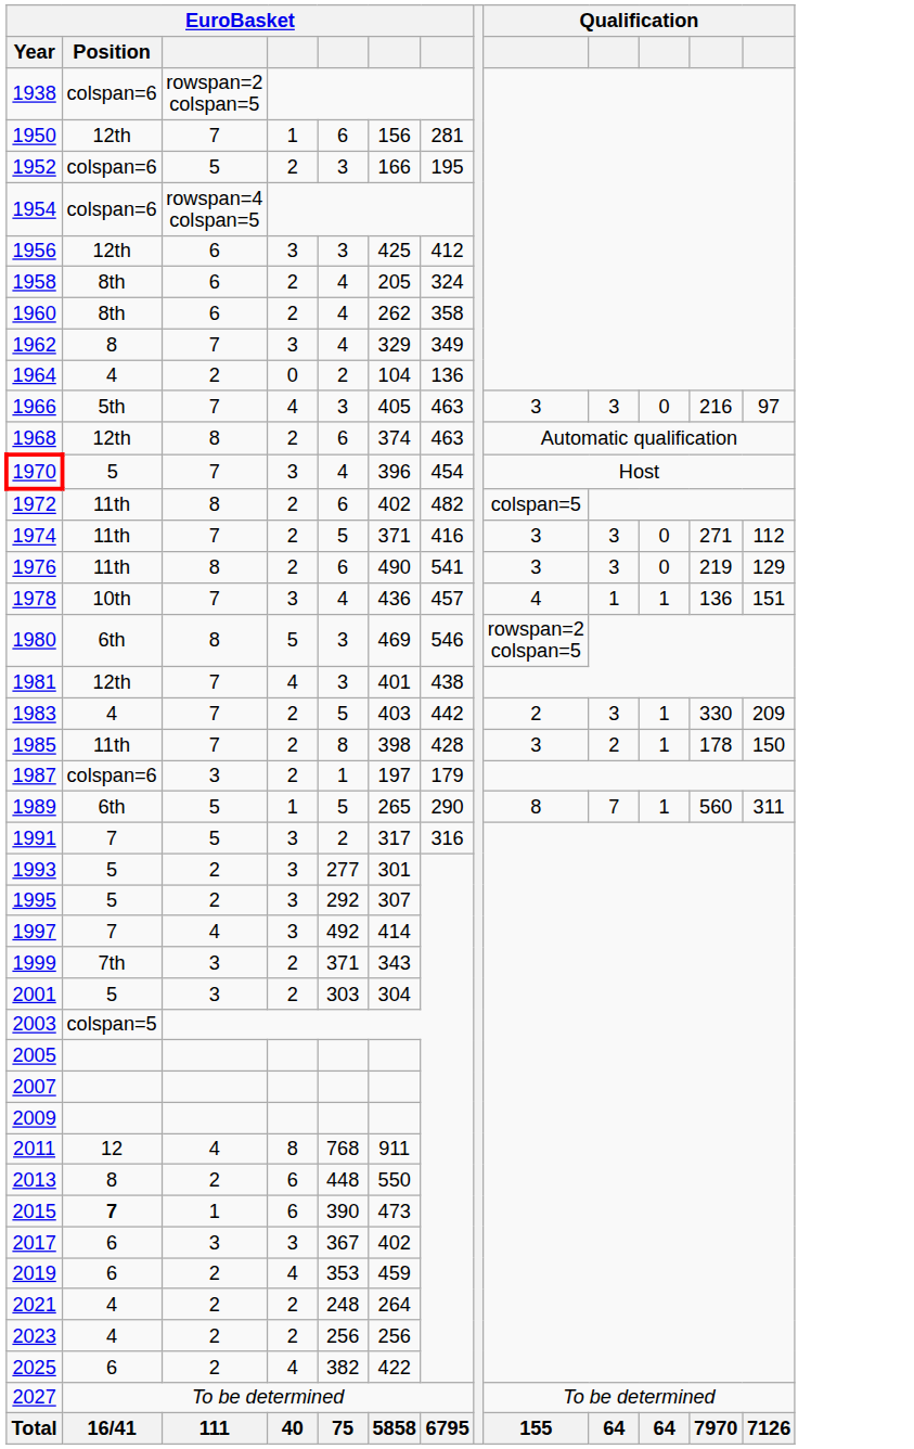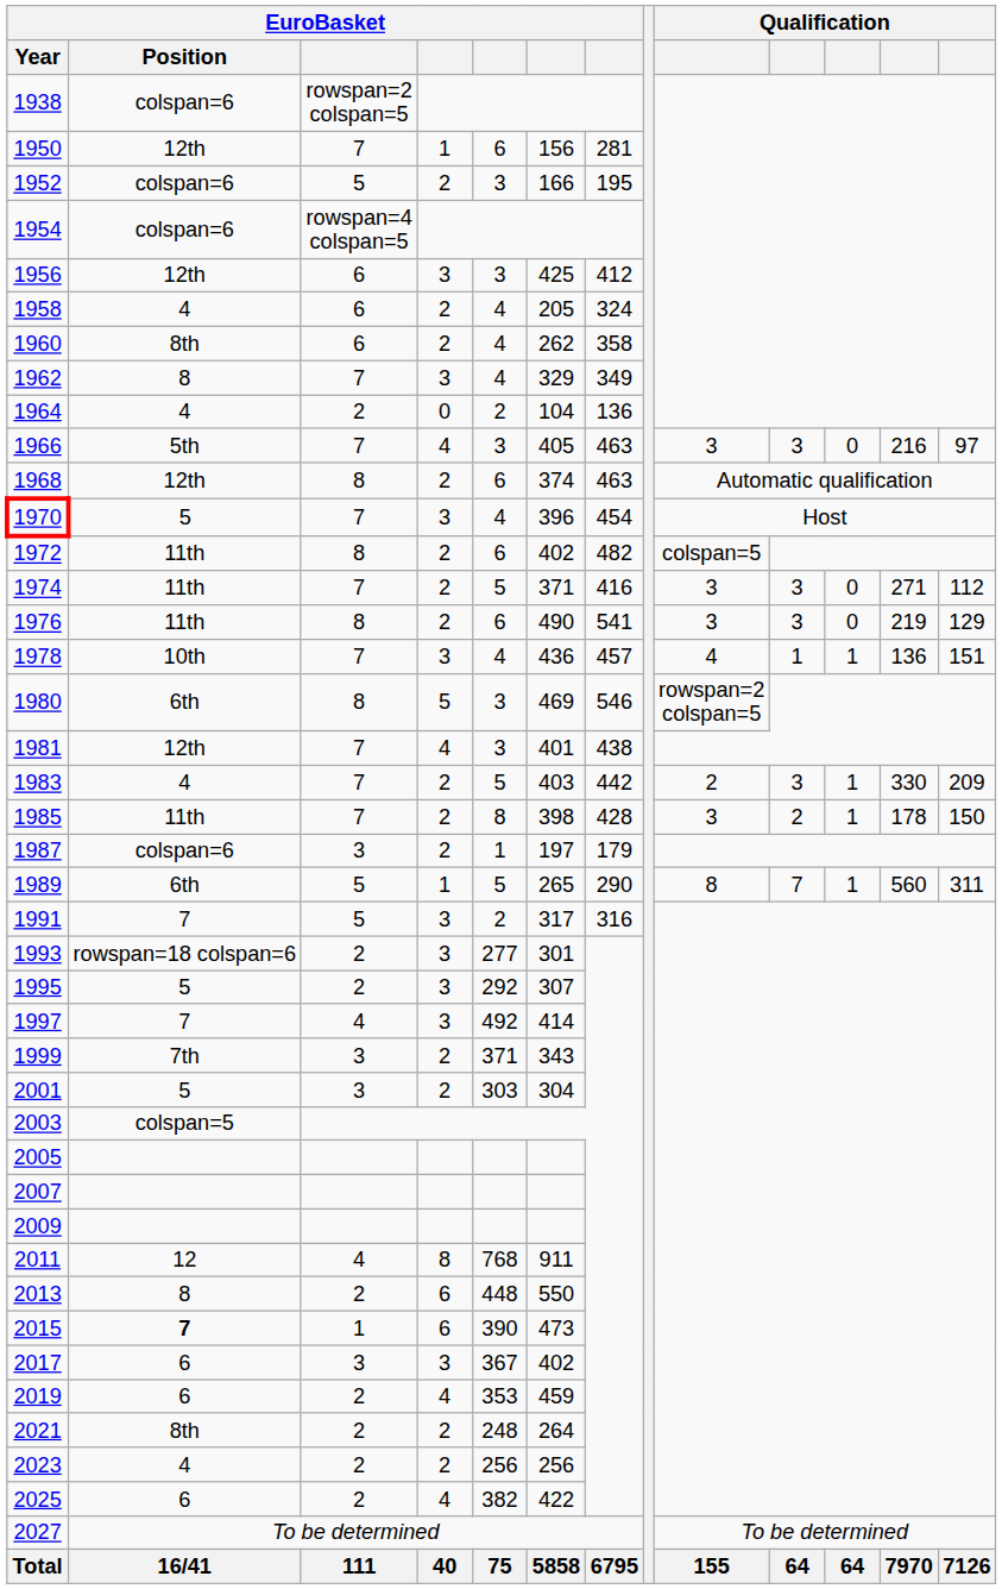1958 | EuroBasket / Position: 8th -> 4
1993 | EuroBasket / Position: 5 -> rowspan=18 colspan=6
2021 | EuroBasket / Position: 4 -> 8th
